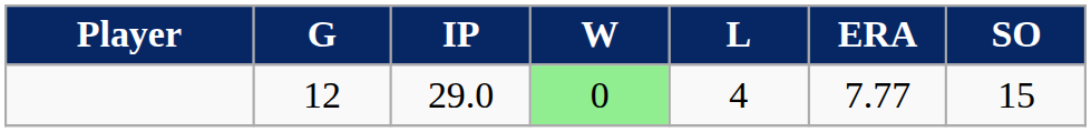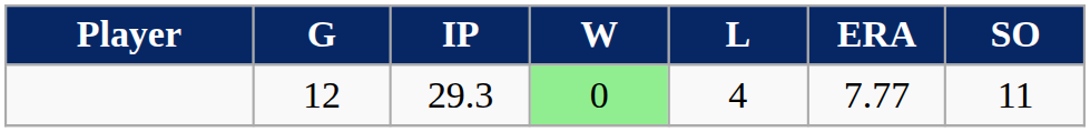row 2 | IP: 29.0 -> 29.3
row 2 | SO: 15 -> 11
